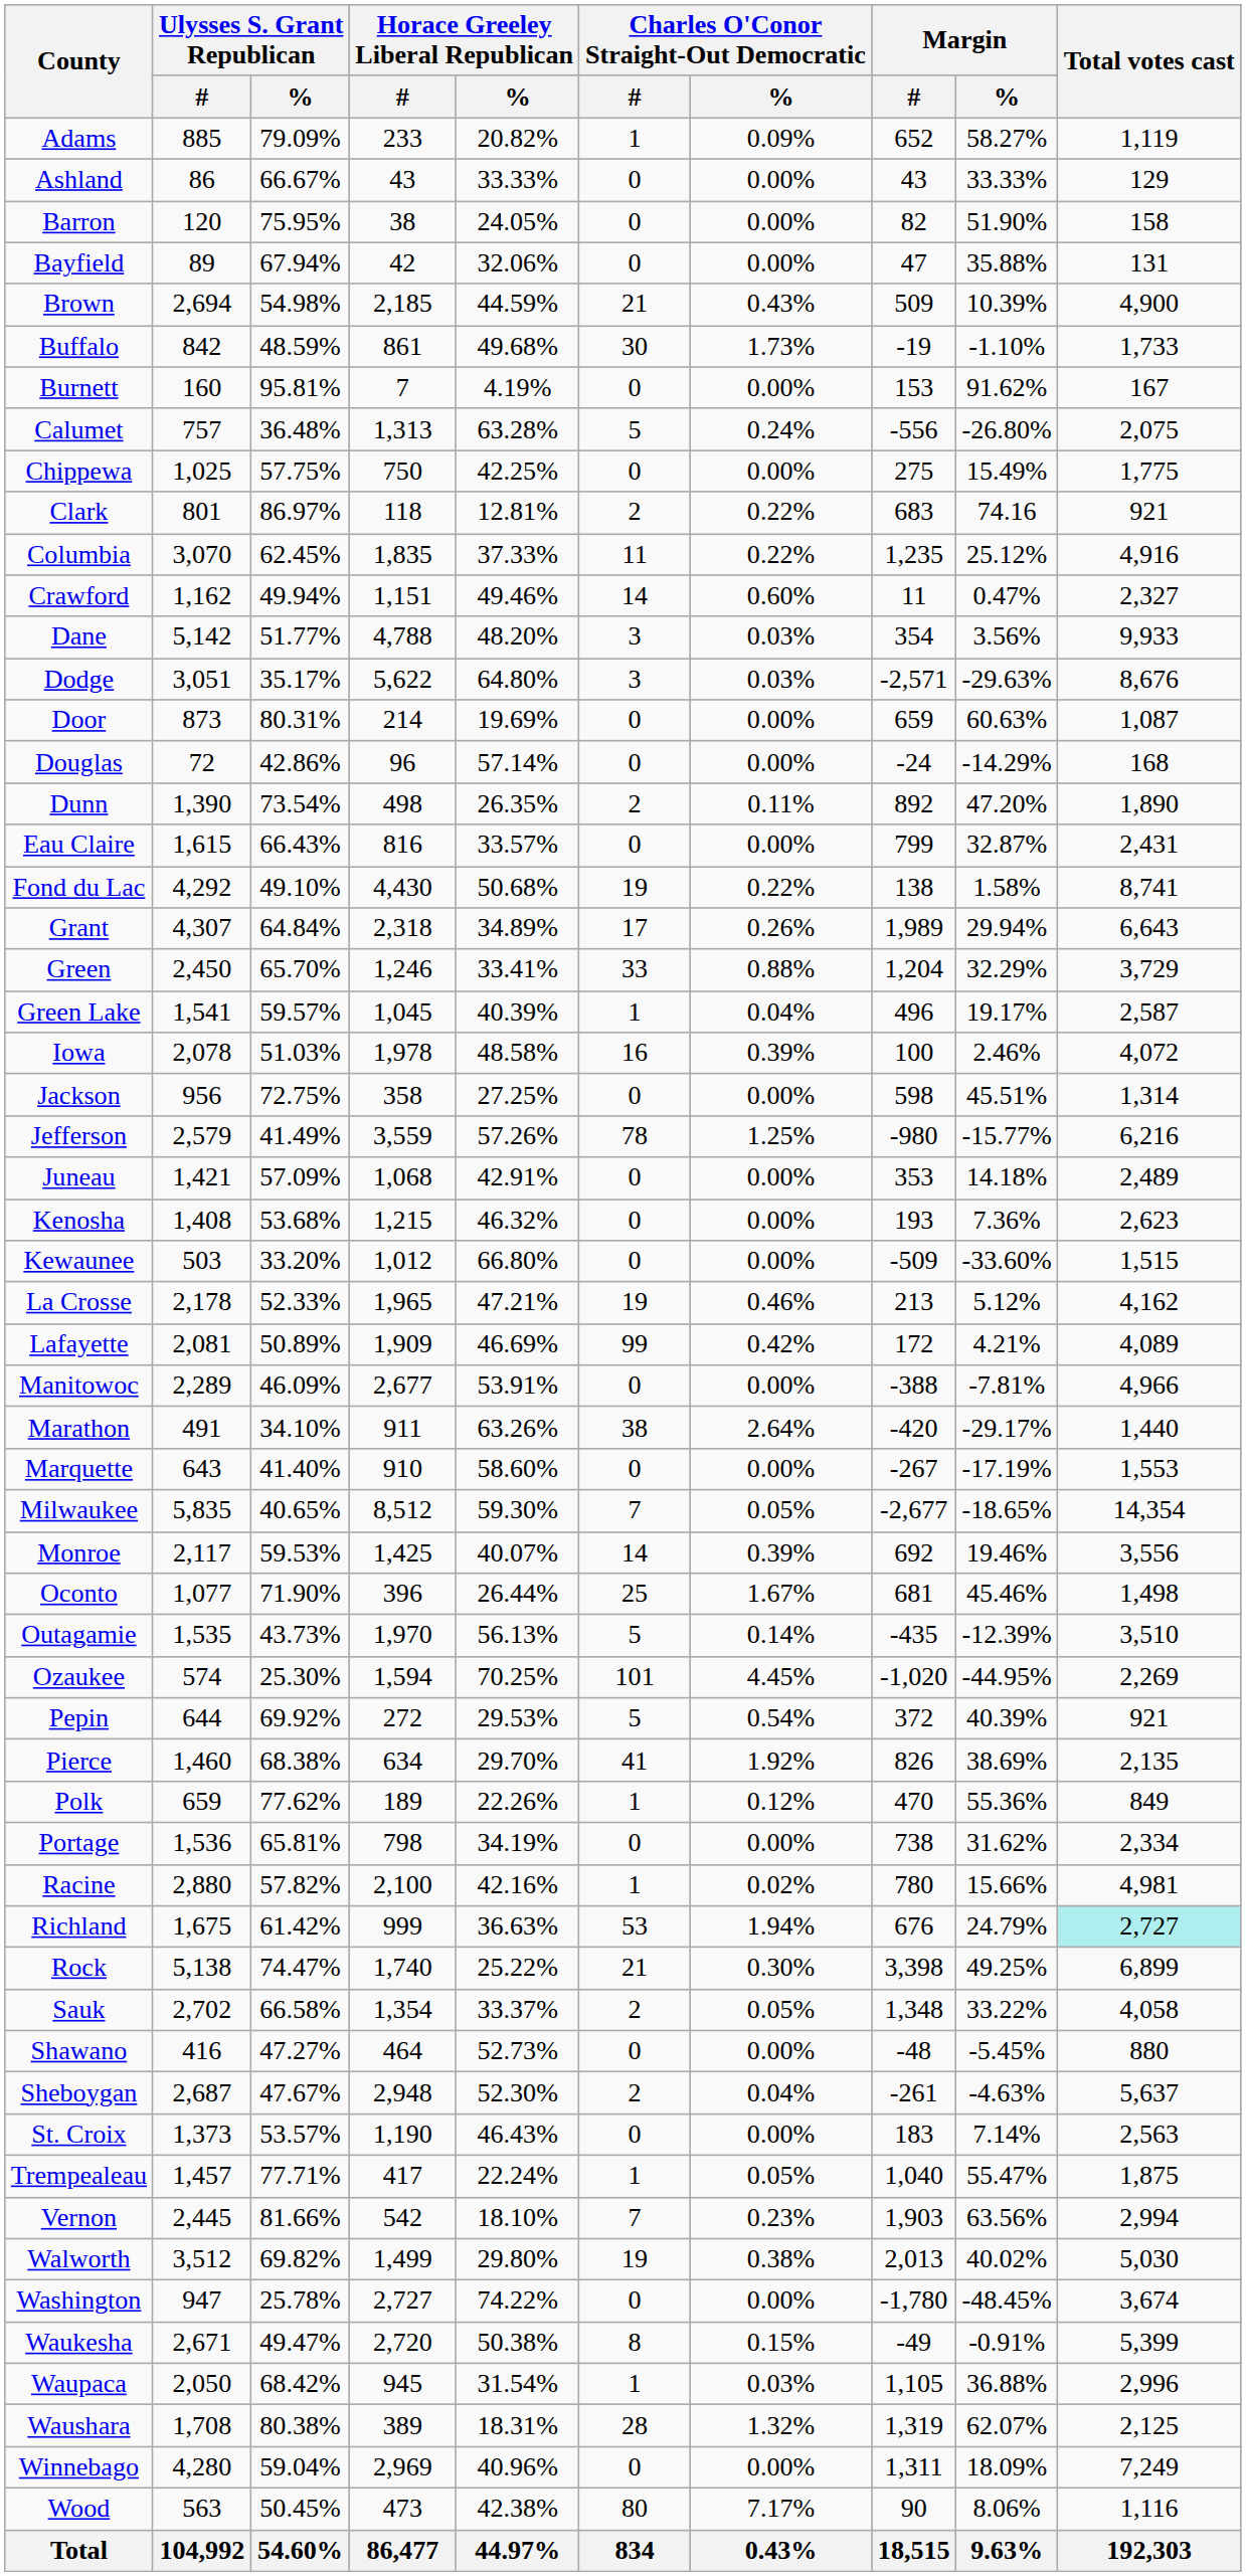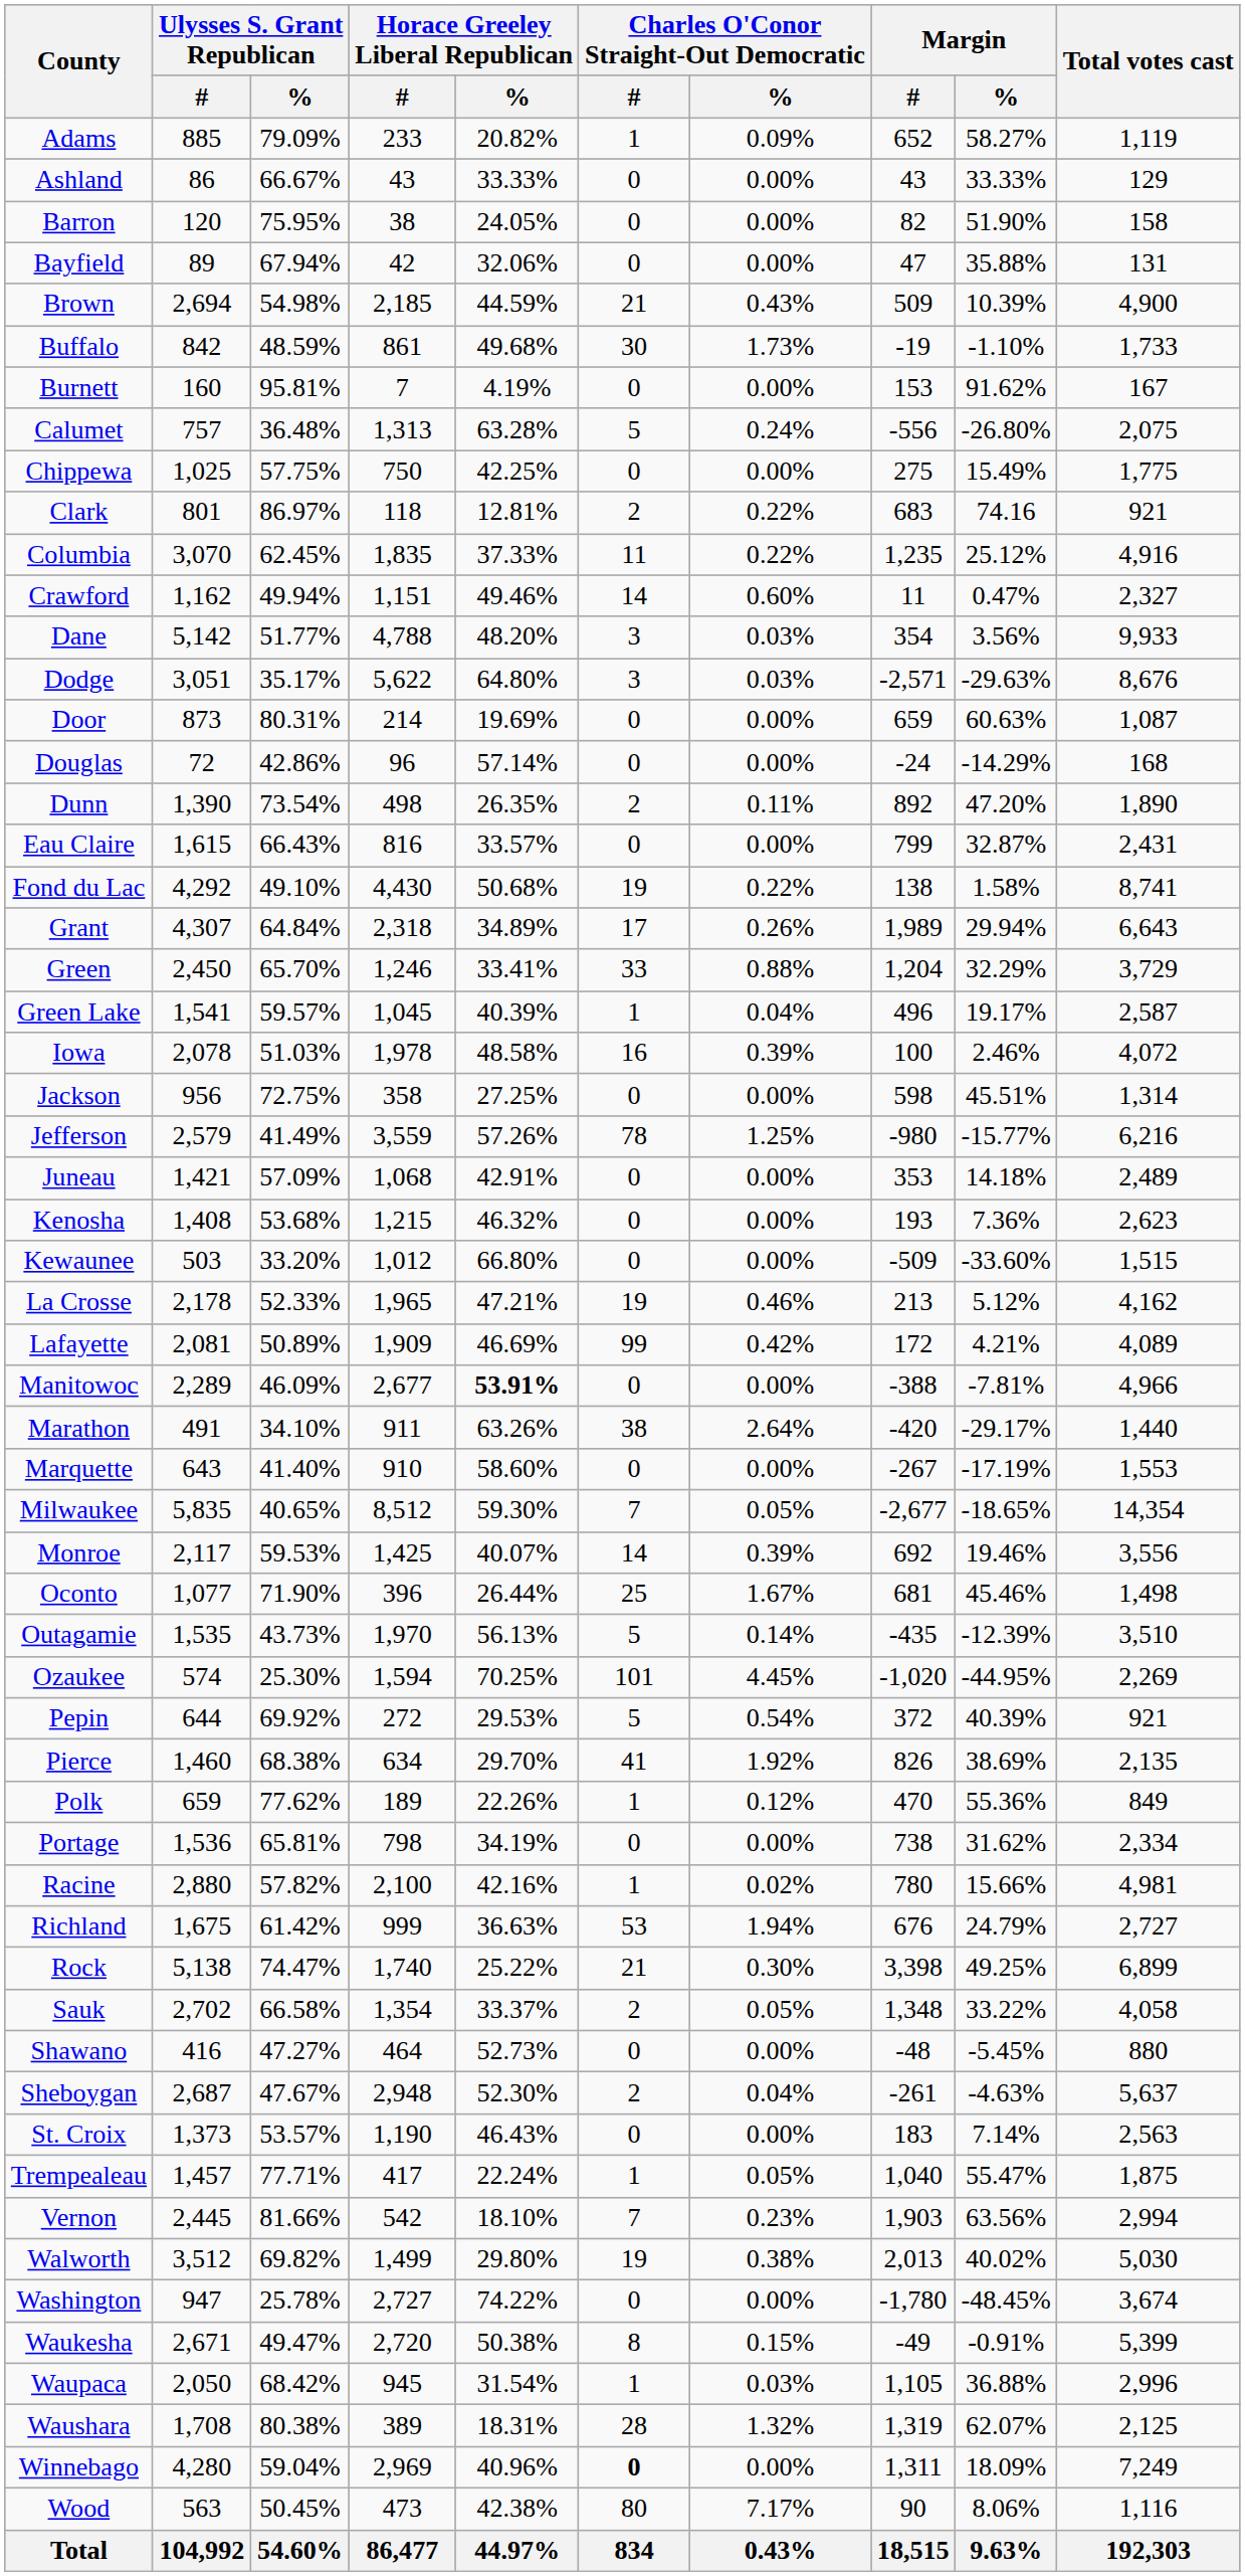Manitowoc | Horace Greeley Liberal Republican / %: normal -> bold
Richland | Total votes cast: paleturquoise background -> no background
Winnebago | Charles O'Conor Straight-Out Democratic / #: normal -> bold
